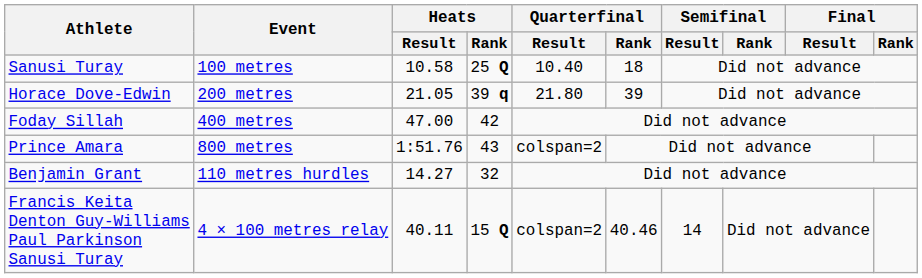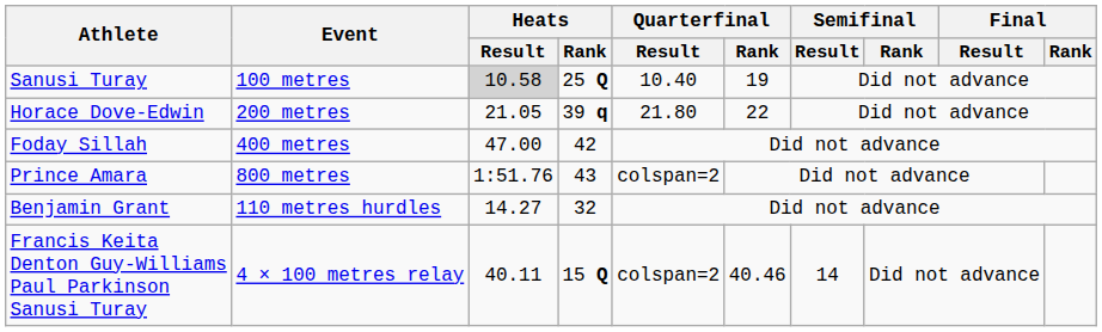Sanusi Turay | Heats / Result: no background -> lightgrey background
Sanusi Turay | Quarterfinal / Rank: 18 -> 19
Horace Dove-Edwin | Quarterfinal / Rank: 39 -> 22
